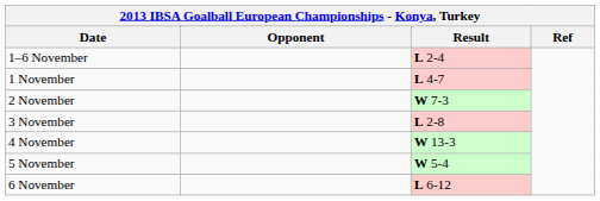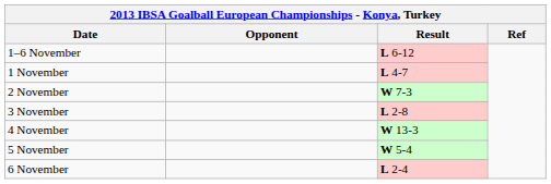1–6 November | Result: L 2-4 -> L 6-12
6 November | Result: L 6-12 -> L 2-4
